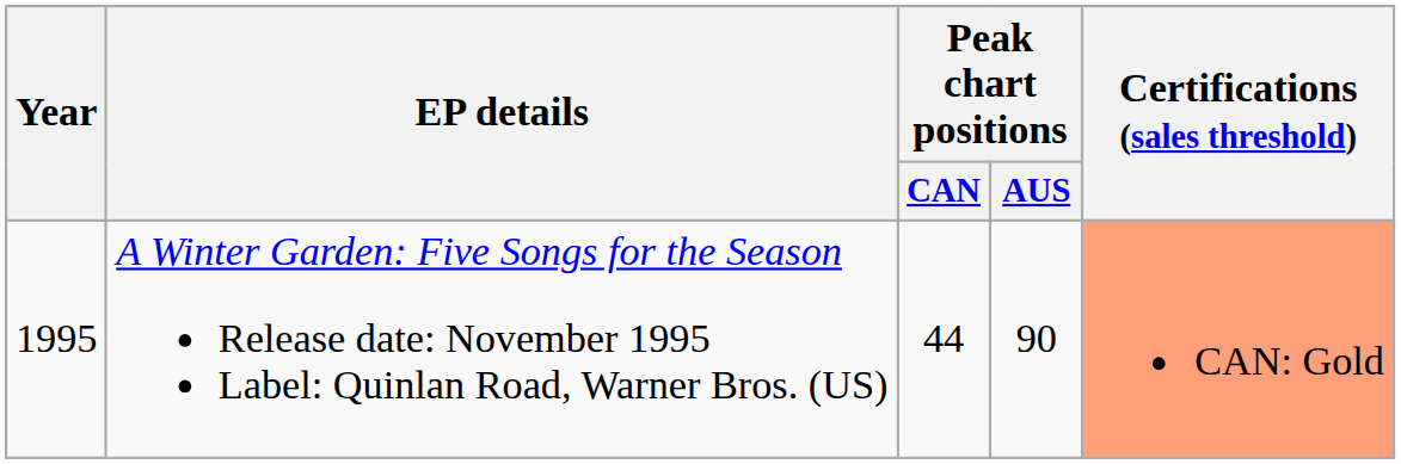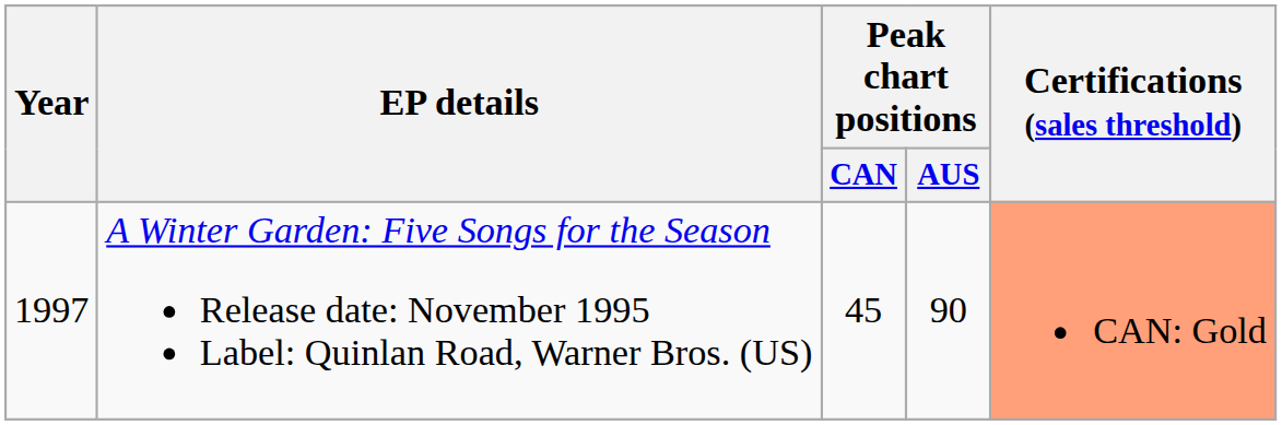row 3 | Year: 1995 -> 1997
row 3 | Peak chart positions / CAN: 44 -> 45
